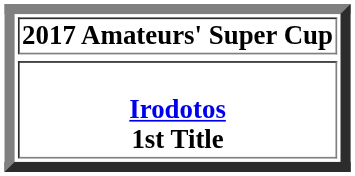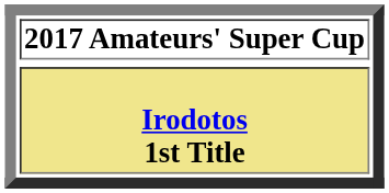row 2 | column 1: no background -> khaki background
